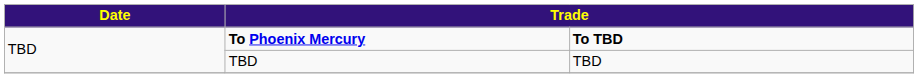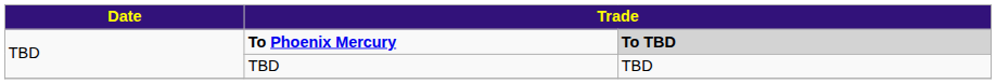To Phoenix Mercury | column 3: no background -> lightgrey background
